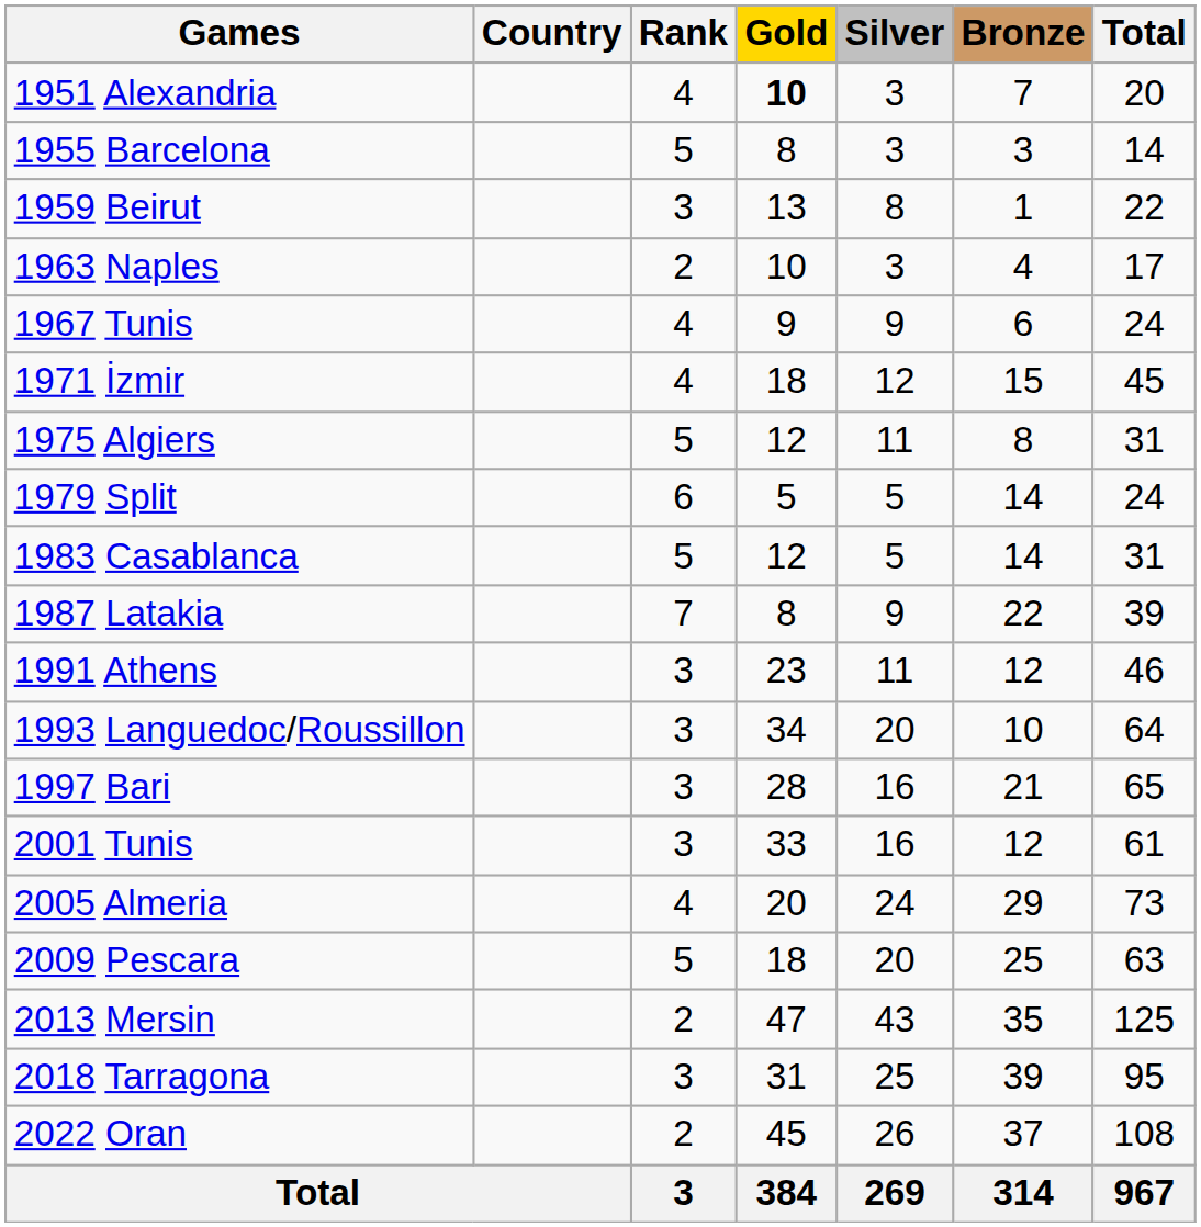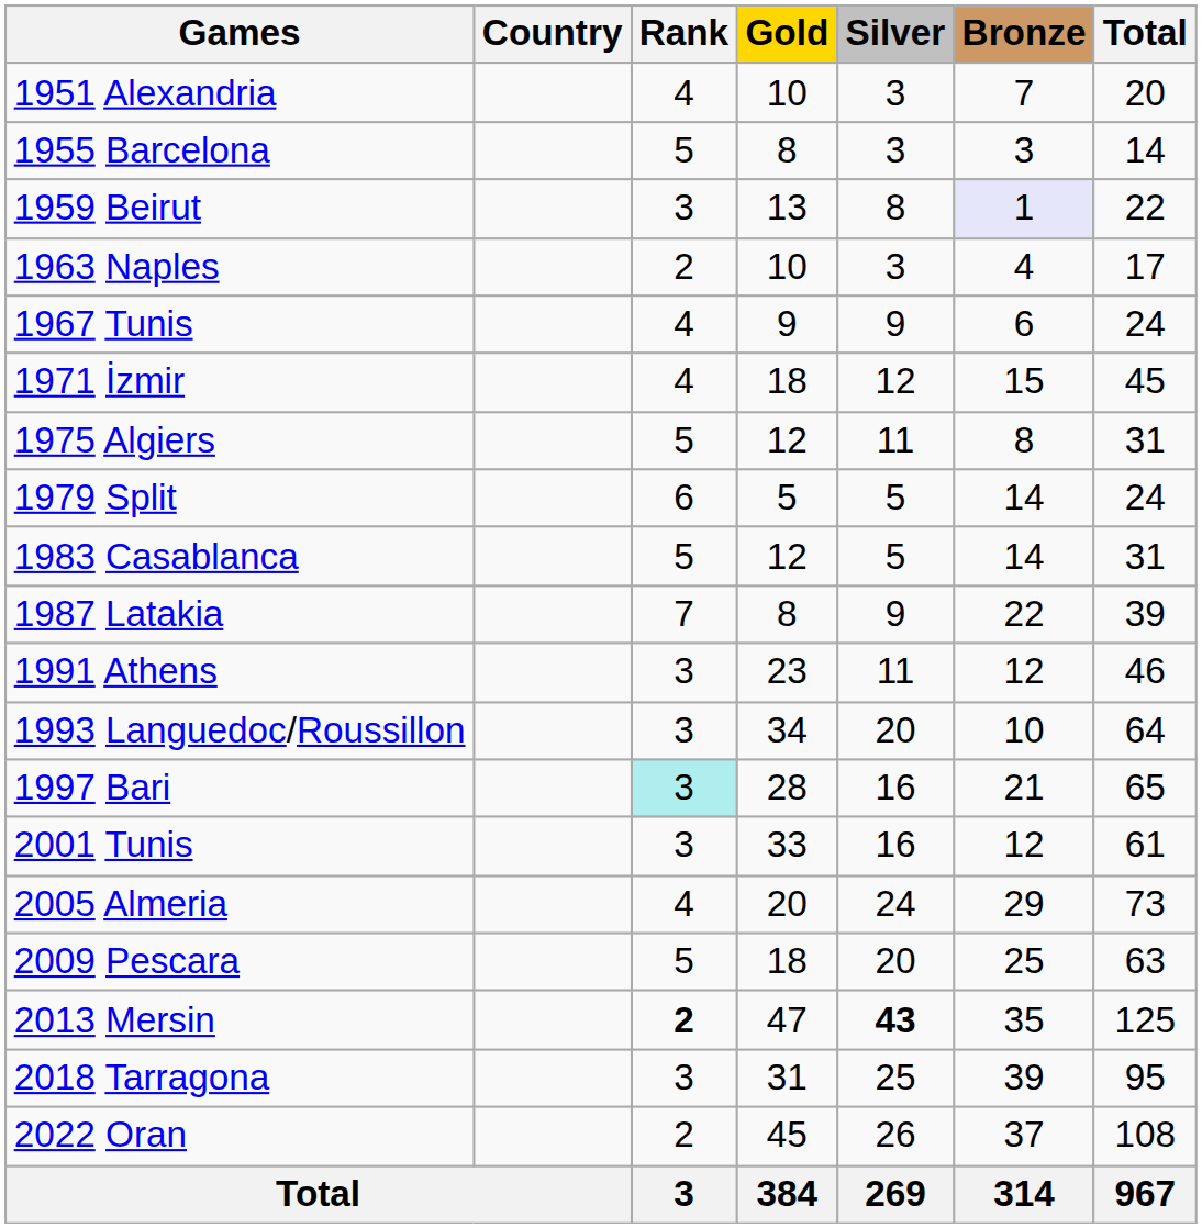1951 Alexandria | Gold: bold -> normal
1959 Beirut | Bronze: no background -> lavender background
1997 Bari | Rank: no background -> paleturquoise background
2013 Mersin | Rank: normal -> bold
2013 Mersin | Silver: normal -> bold
